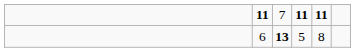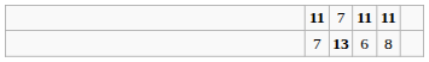row 2 | column 2: 6 -> 7
row 2 | column 4: 5 -> 6
